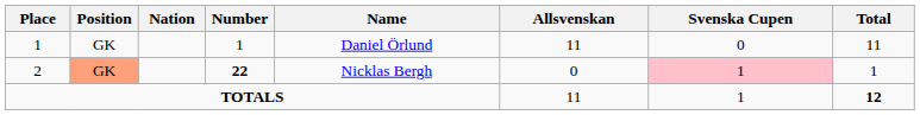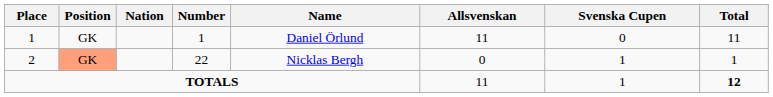2 | Number: bold -> normal
2 | Svenska Cupen: pink background -> no background
